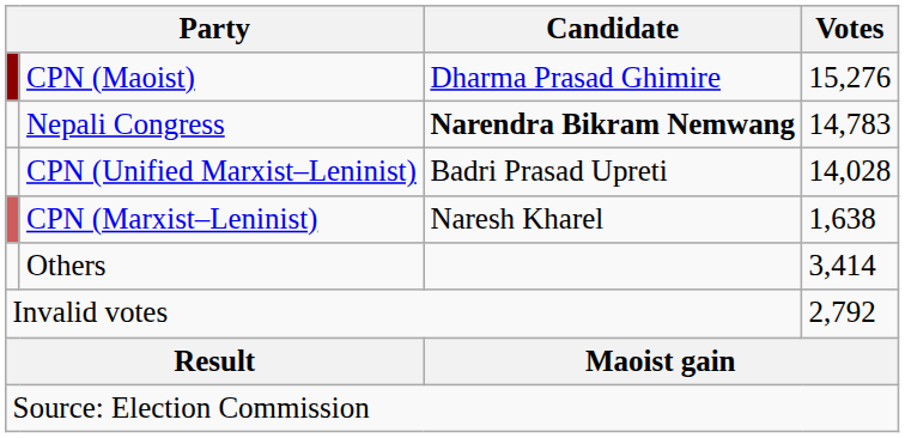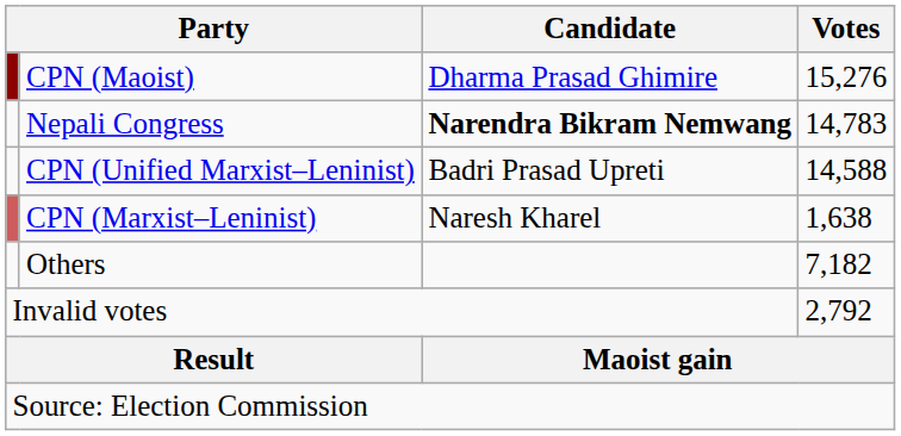CPN (Unified Marxist–Leninist) | Votes: 14,028 -> 14,588
Others | Votes: 3,414 -> 7,182
